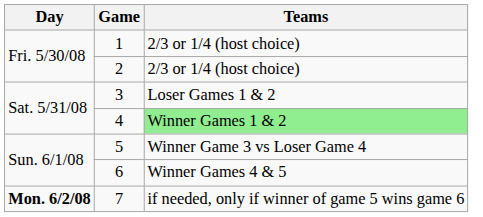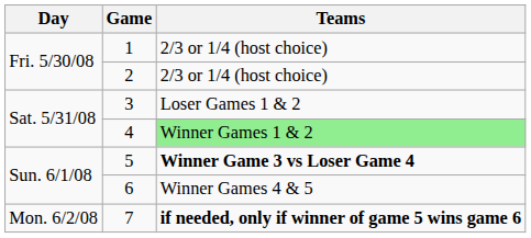5 | Teams: normal -> bold
7 | Day: bold -> normal
7 | Teams: normal -> bold
